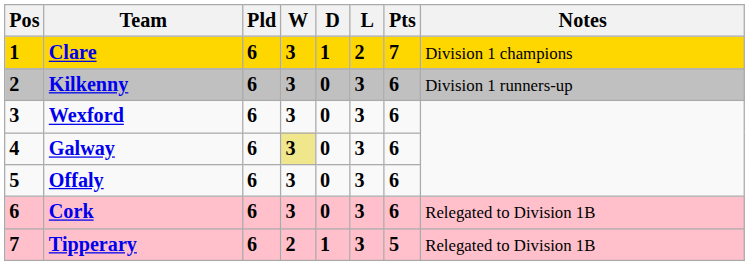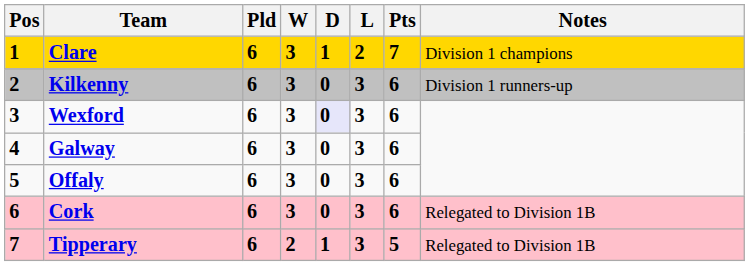Wexford | D: no background -> lavender background
Galway | W: khaki background -> no background
